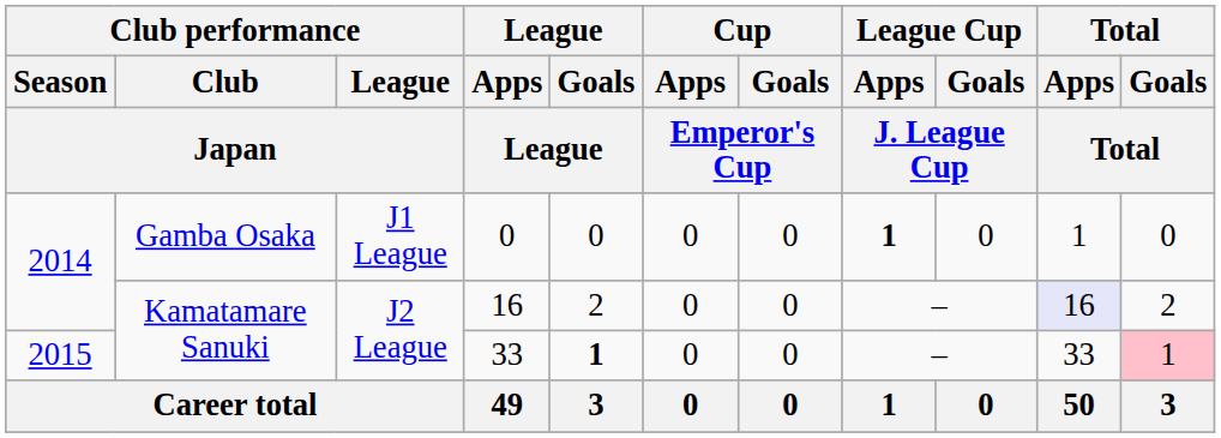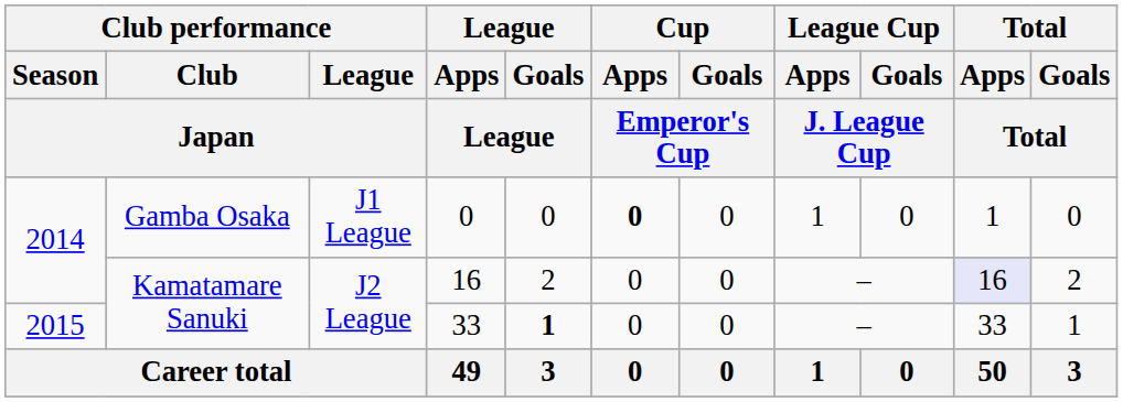row 4 | Cup / Apps / Emperor's Cup: normal -> bold
row 4 | League Cup / Apps / J. League Cup: bold -> normal
row 6 | Total / Goals / Total: pink background -> no background
